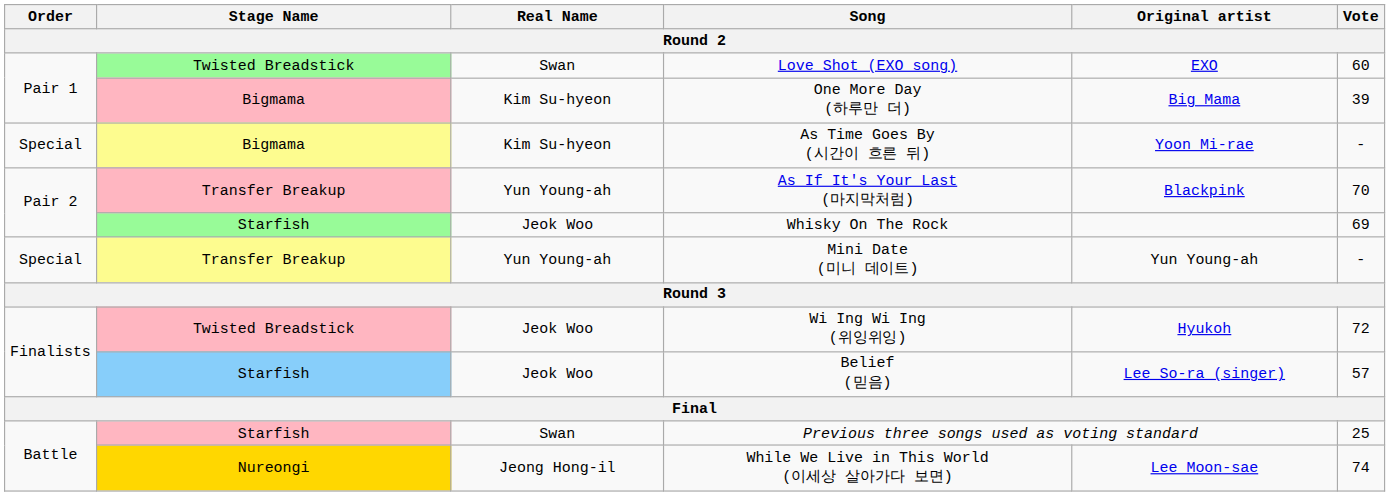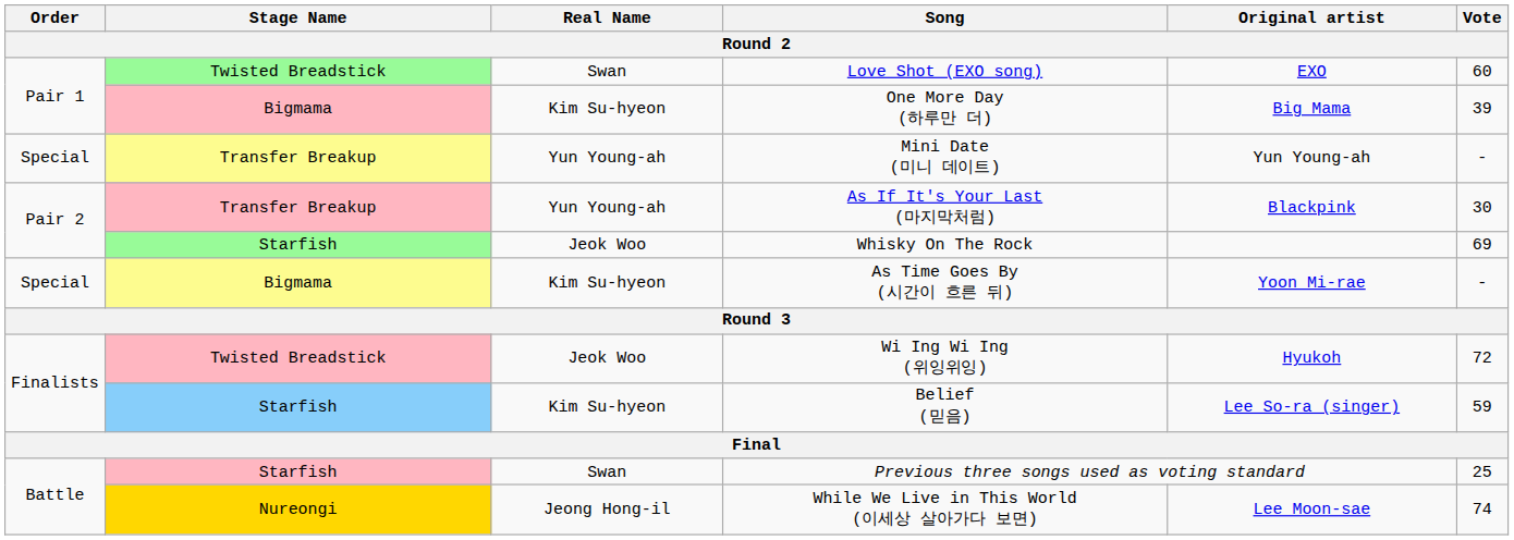rows swapped: As Time Goes By (시간이 흐른 뒤) <-> Mini Date (미니 데이트)
As If It's Your Last (마지막처럼) | Vote: 70 -> 30
Belief (믿음) | Real Name: Jeok Woo -> Kim Su-hyeon
Belief (믿음) | Vote: 57 -> 59
